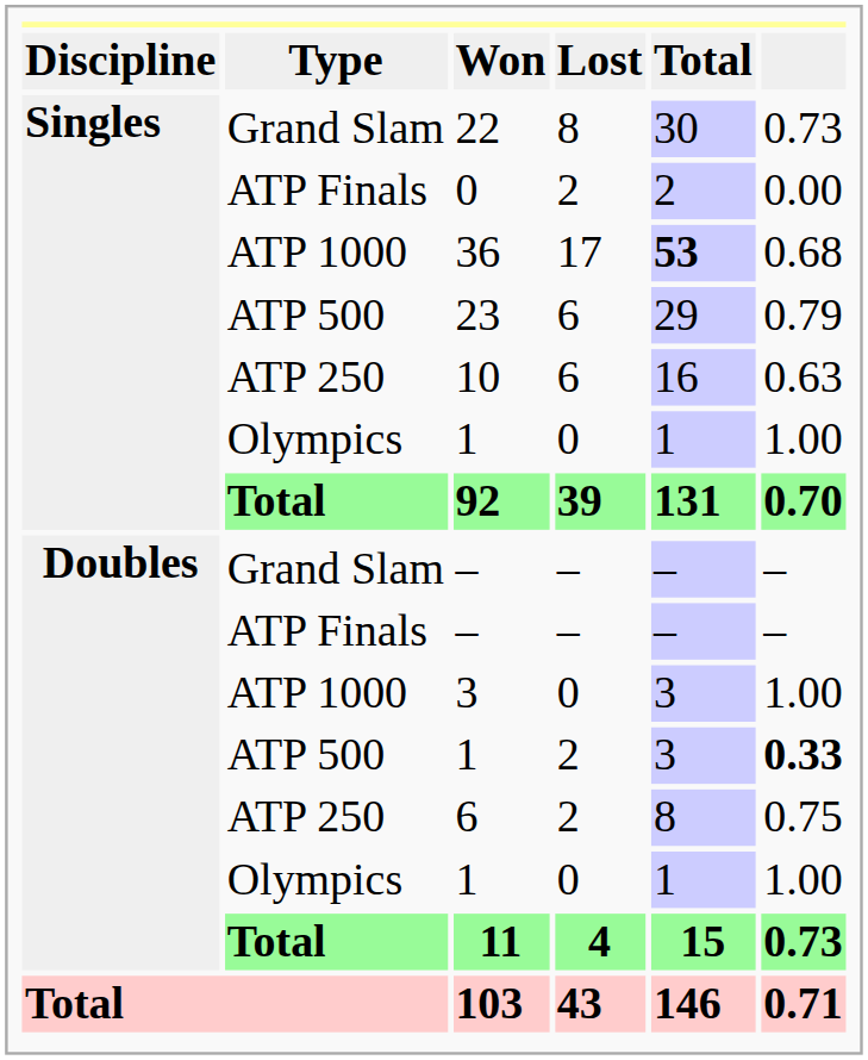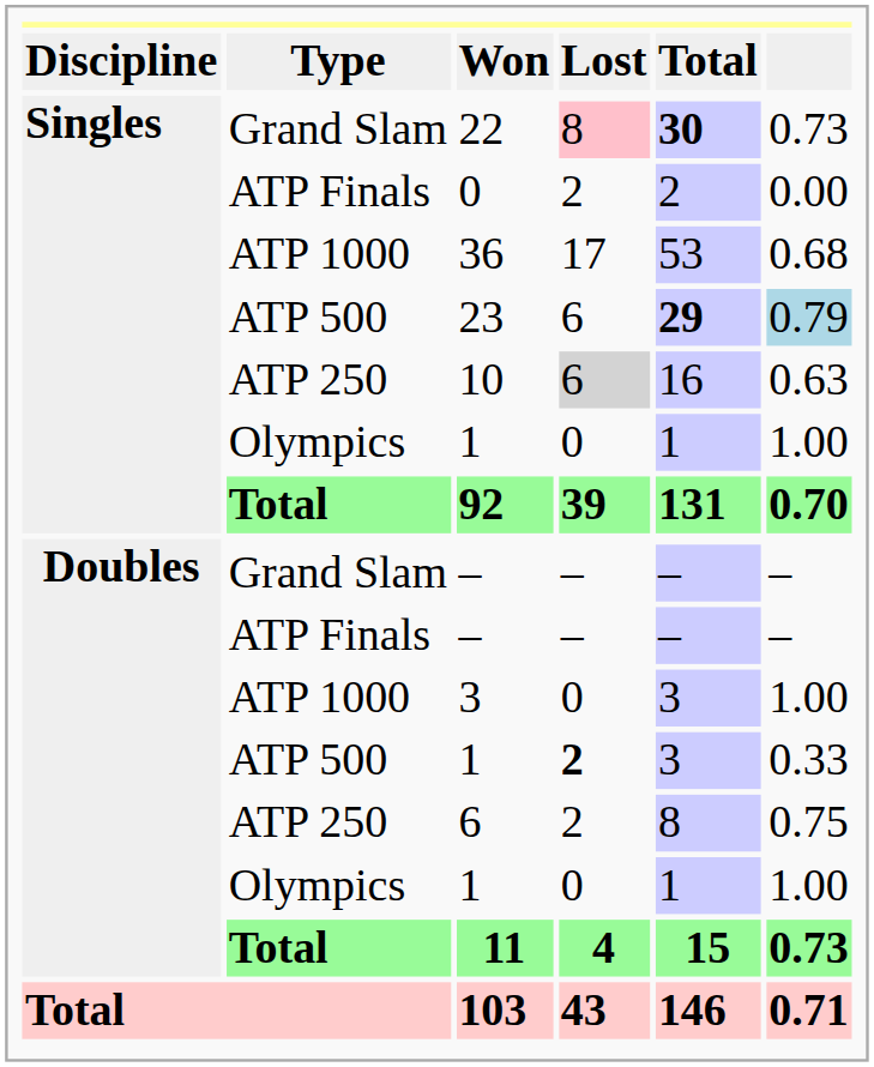22 | Lost: no background -> pink background
22 | Total: normal -> bold
36 | Total: bold -> normal
23 | Total: normal -> bold
23 | column 6: no background -> lightblue background
10 | Lost: no background -> lightgrey background
ATP 500 / 1 | Lost: normal -> bold
ATP 500 / 1 | column 6: bold -> normal
